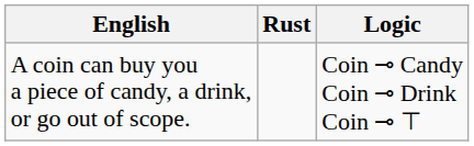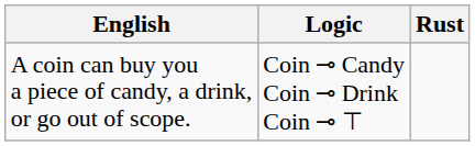columns swapped: Logic <-> Rust
